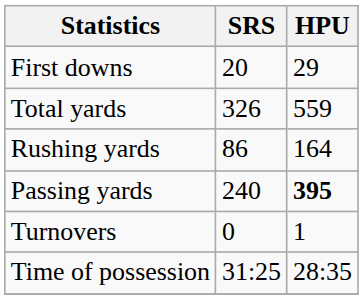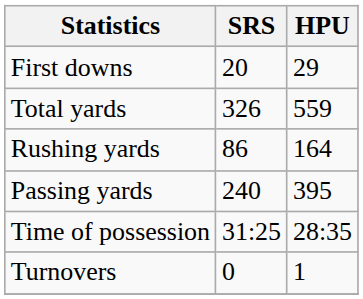Passing yards | HPU: bold -> normal
rows swapped: Turnovers <-> Time of possession
